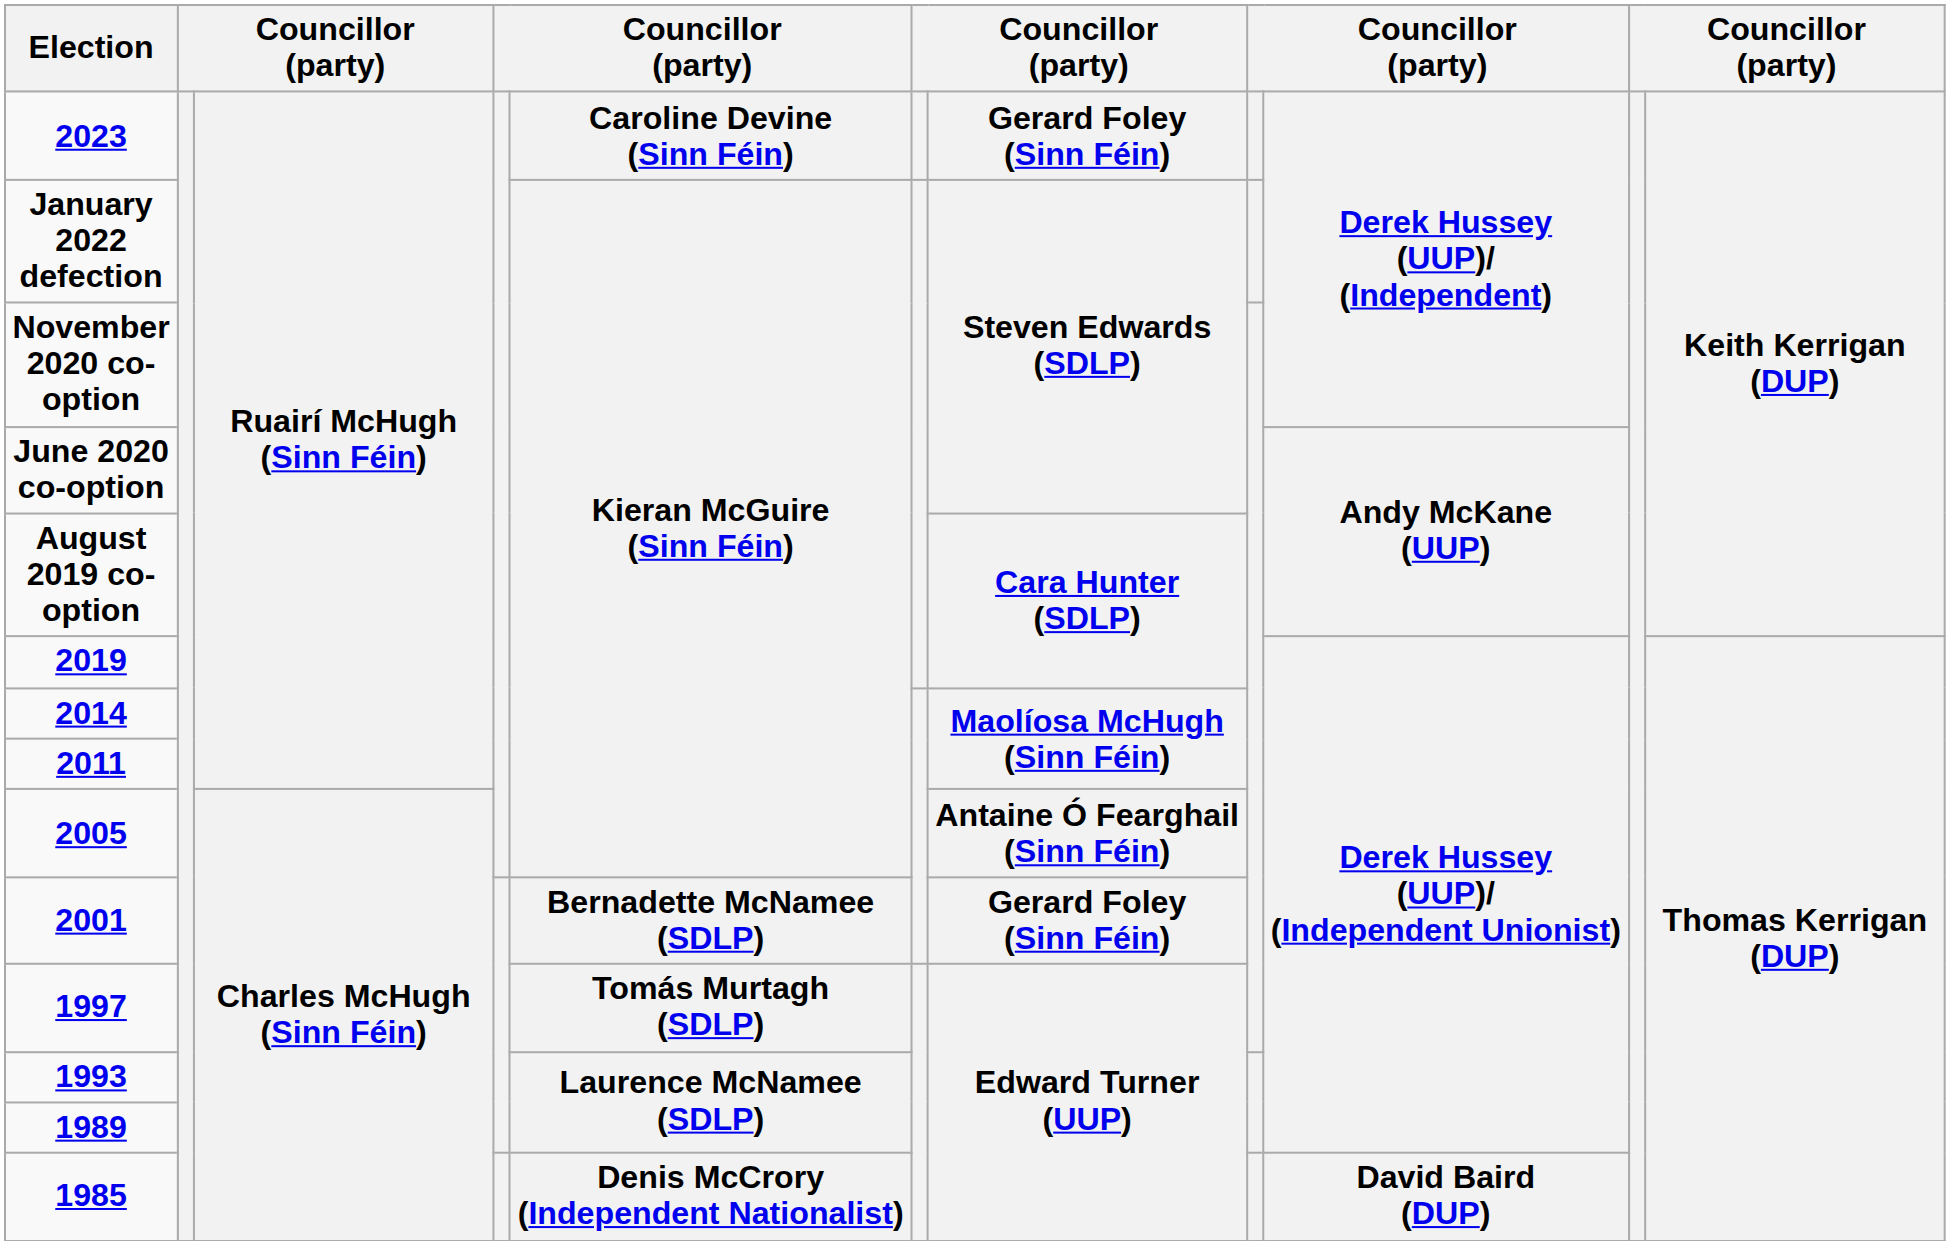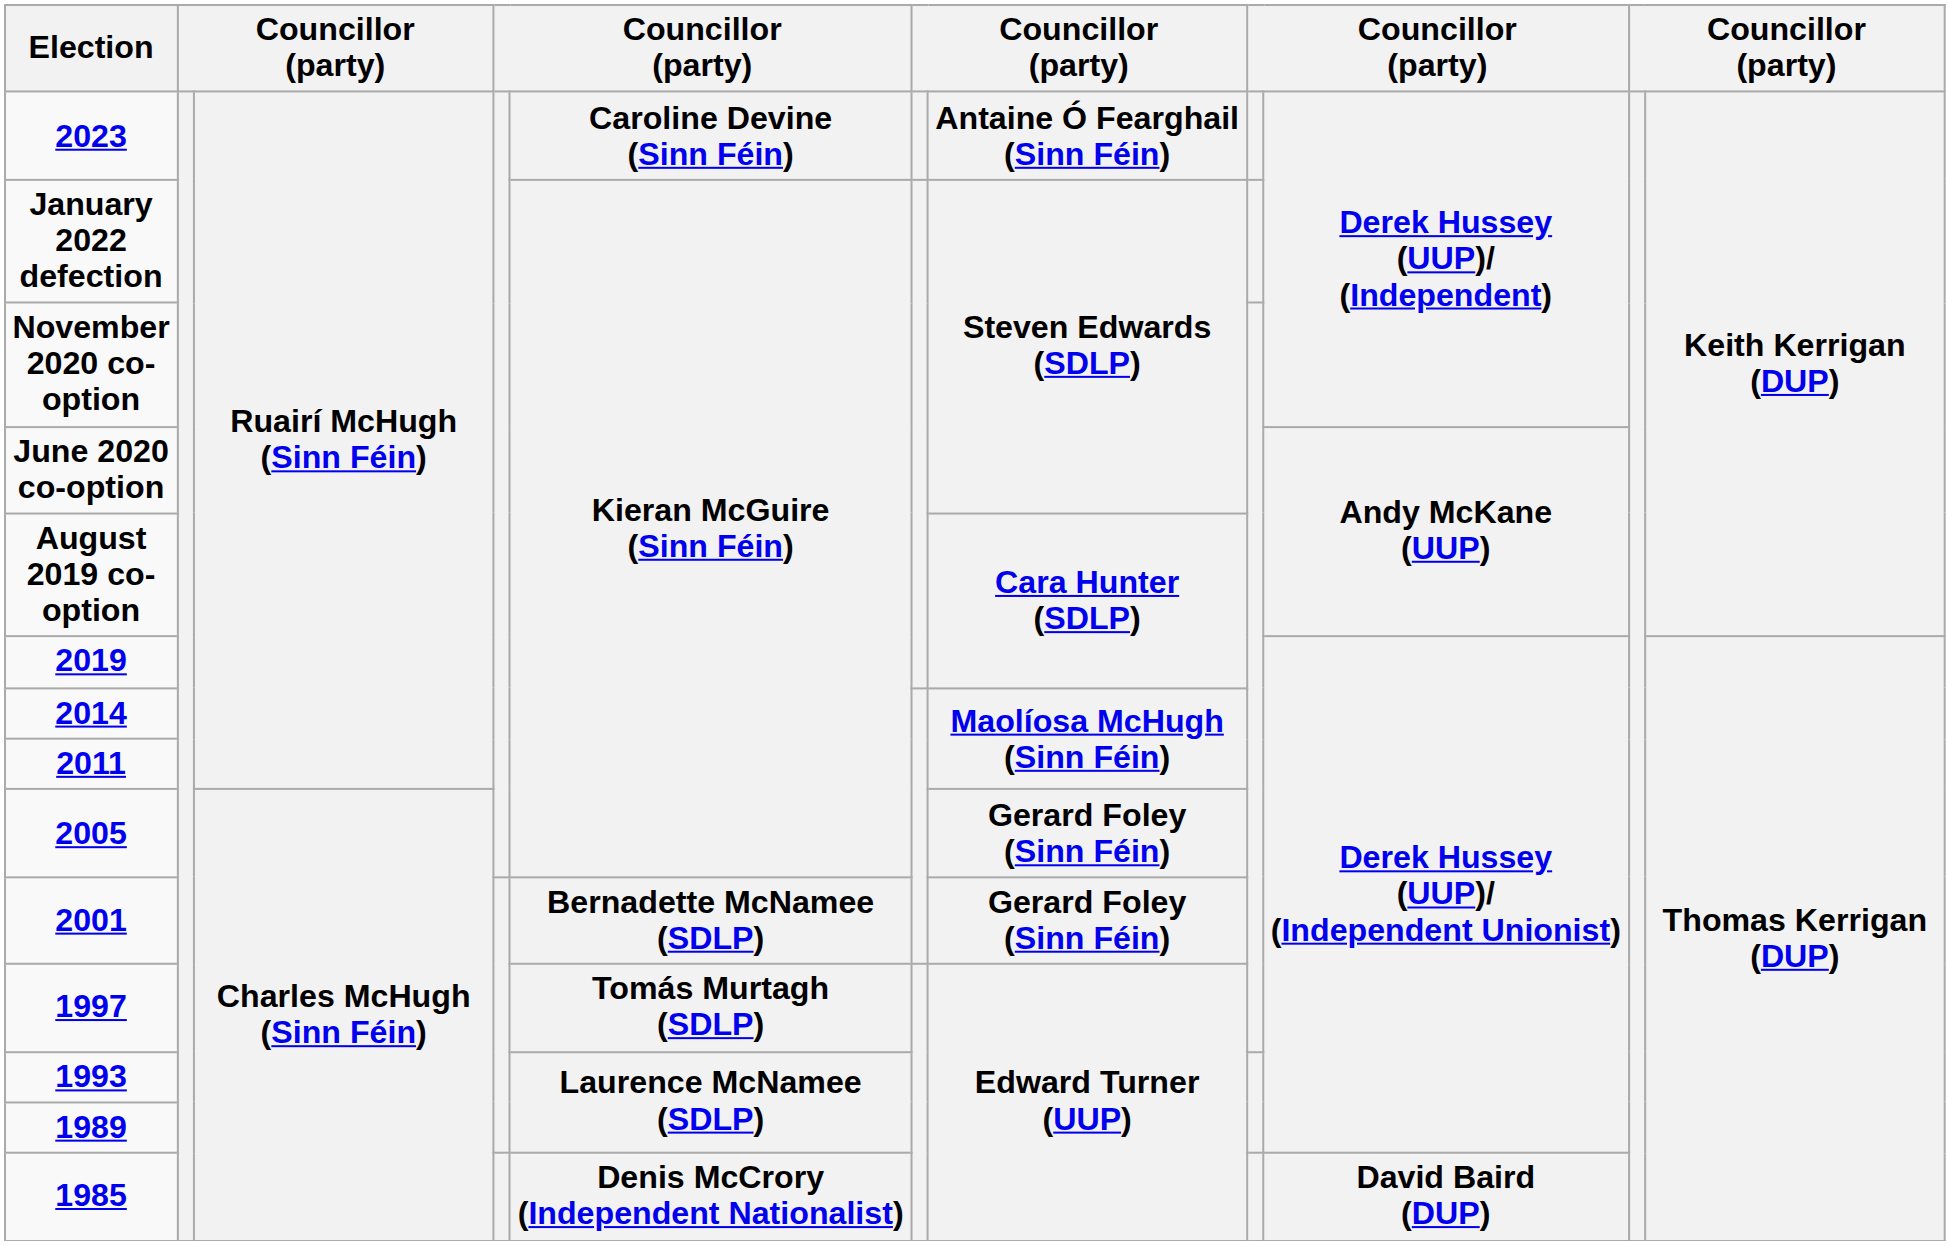2023 | column 7: Gerard Foley (Sinn Féin) -> Antaine Ó Fearghail (Sinn Féin)
2005 | column 7: Antaine Ó Fearghail (Sinn Féin) -> Gerard Foley (Sinn Féin)
